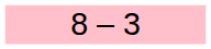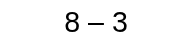row 1 | column 1: pink background -> no background
